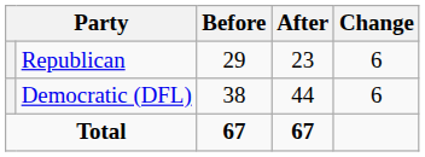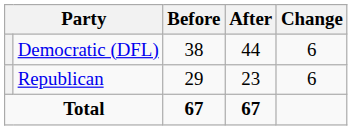rows swapped: Democratic (DFL) <-> Republican
